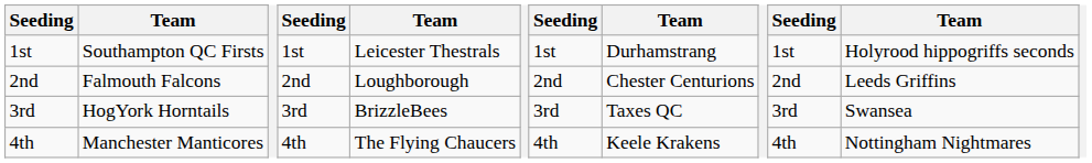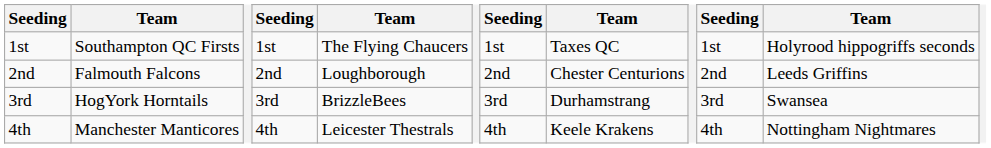row 2 | column 5: Leicester Thestrals -> The Flying Chaucers
row 2 | column 8: Durhamstrang -> Taxes QC
row 4 | column 8: Taxes QC -> Durhamstrang
row 5 | column 5: The Flying Chaucers -> Leicester Thestrals
